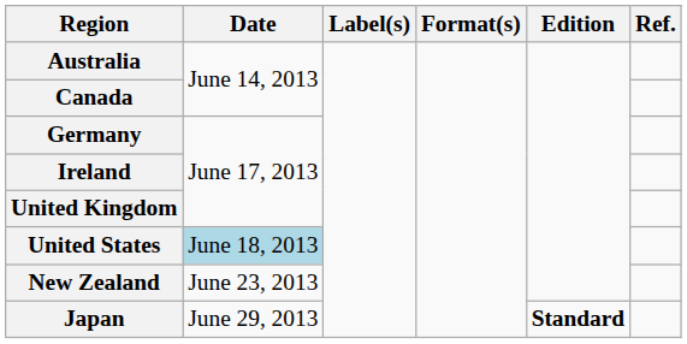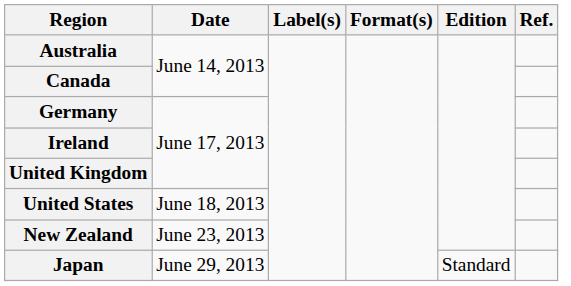United States | Date: lightblue background -> no background
Japan | Edition: bold -> normal
